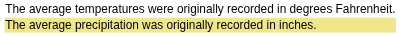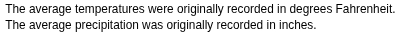row 2 | column 1: khaki background -> no background
